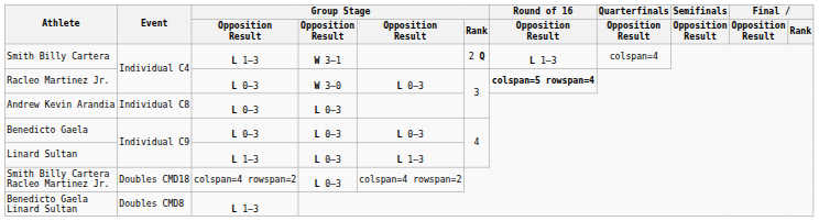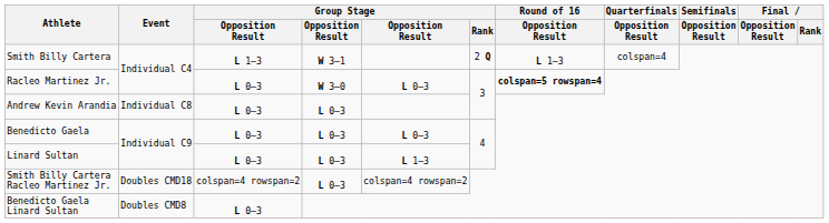Linard Sultan | column 3: L 1–3 -> L 0–3
Benedicto Gaela Linard Sultan | column 3: L 1–3 -> L 0–3
